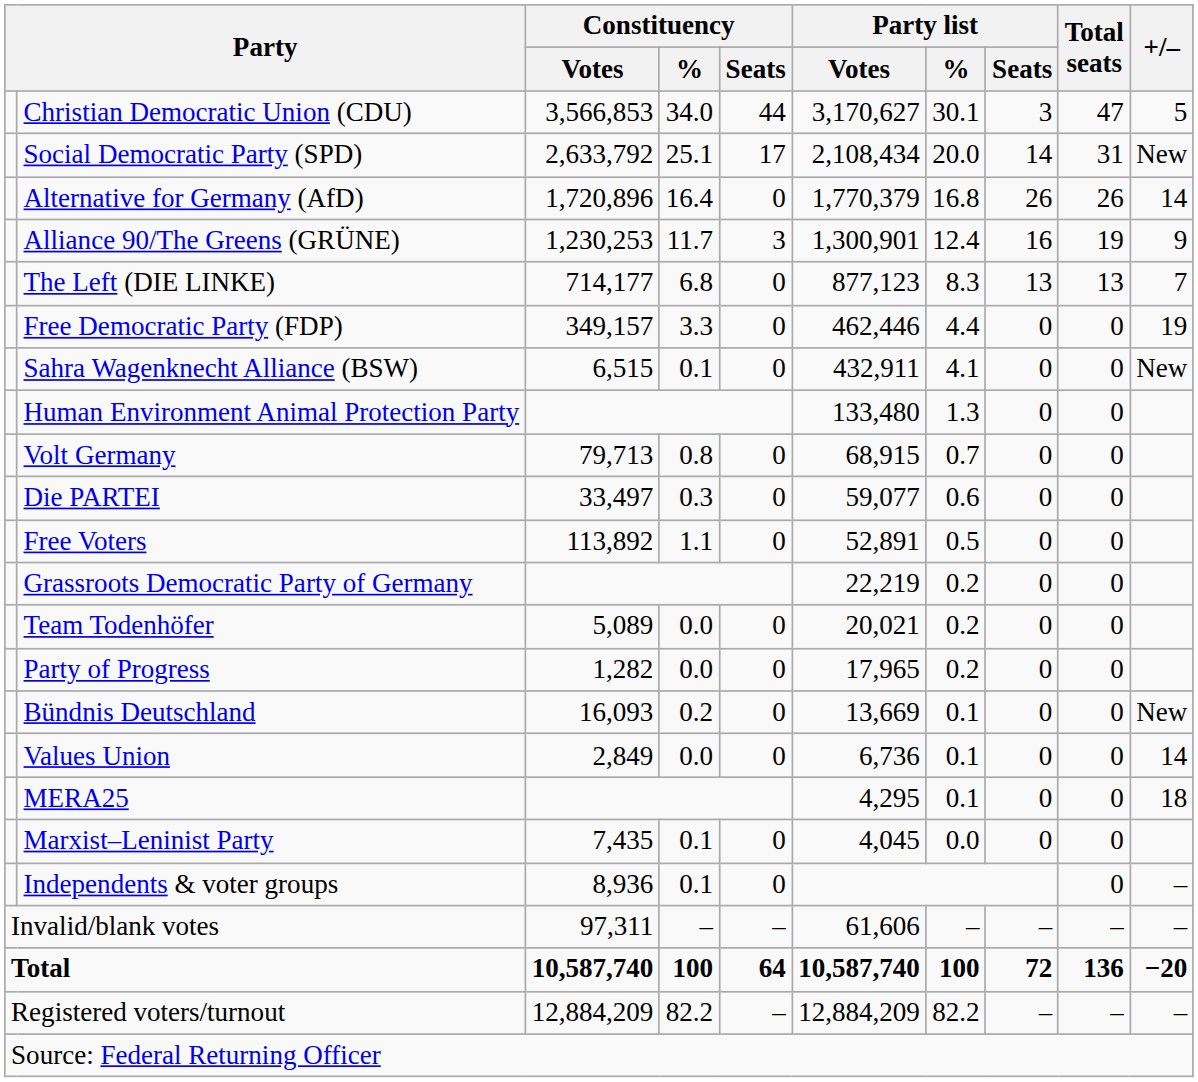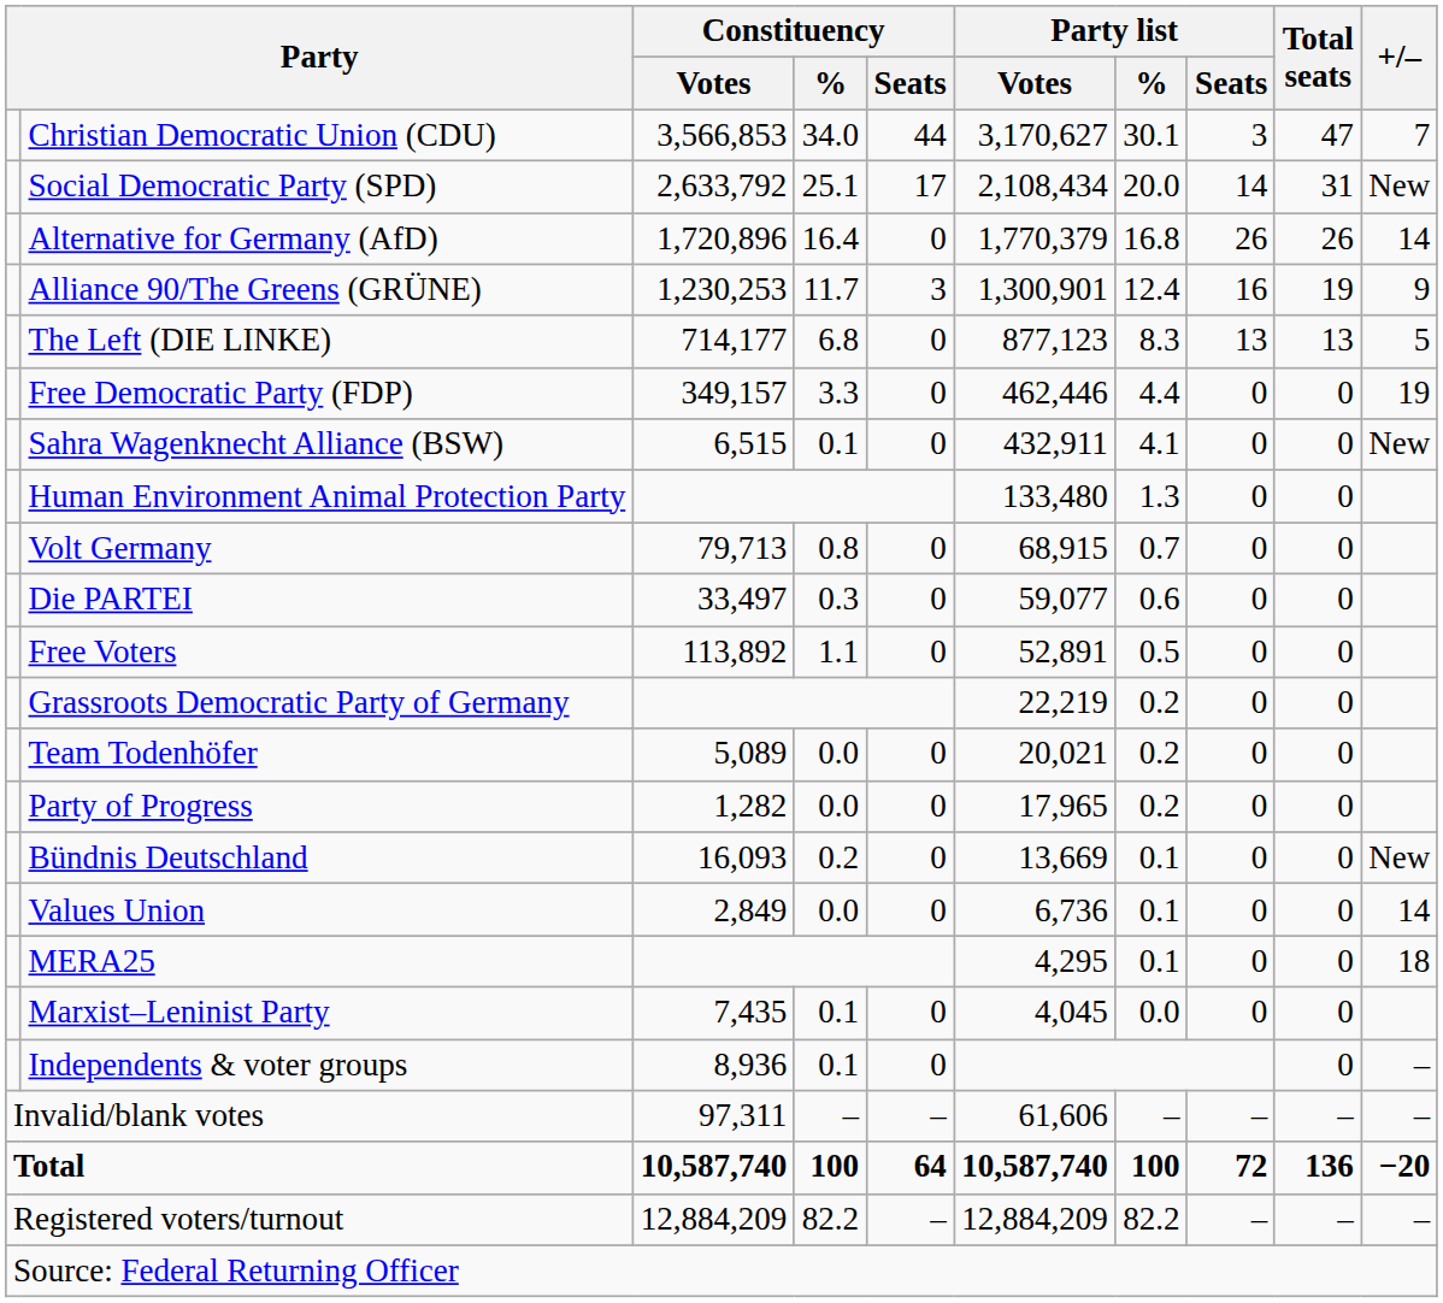Christian Democratic Union (CDU) | +/–: 5 -> 7
The Left (DIE LINKE) | +/–: 7 -> 5
